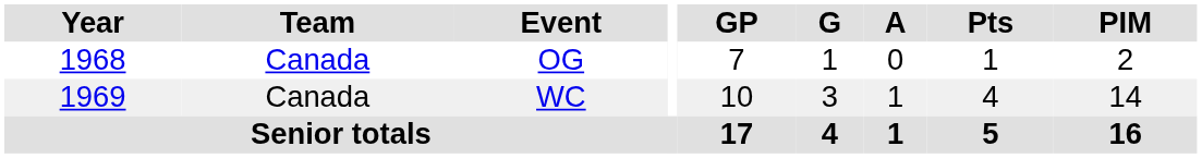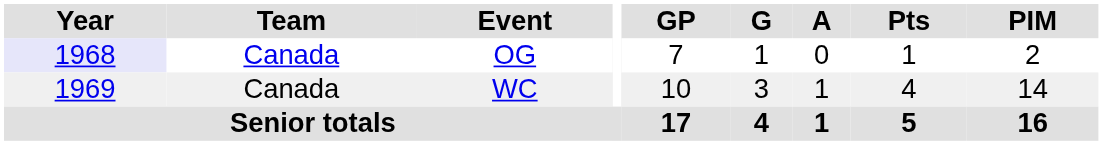OG | Year: no background -> lavender background
